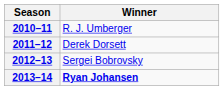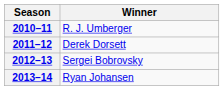2013–14 | Winner: bold -> normal
